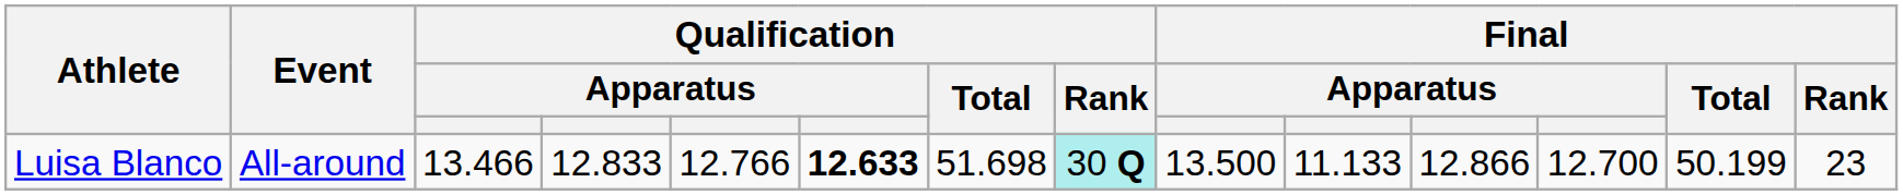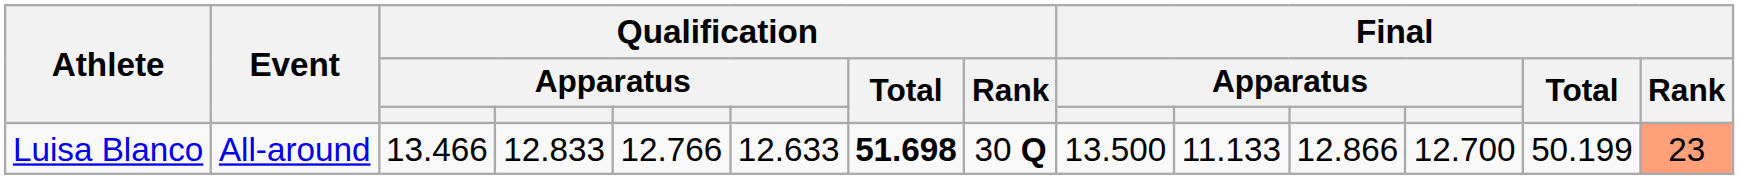row 4 | column 6: bold -> normal
row 4 | Qualification / Total: normal -> bold
row 4 | Qualification / Rank: paleturquoise background -> no background
row 4 | Final / Rank: no background -> lightsalmon background
